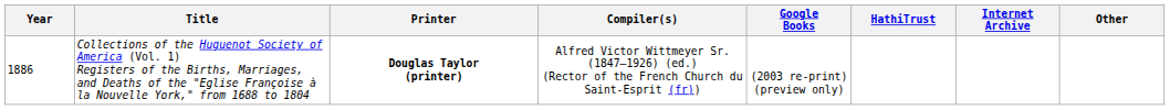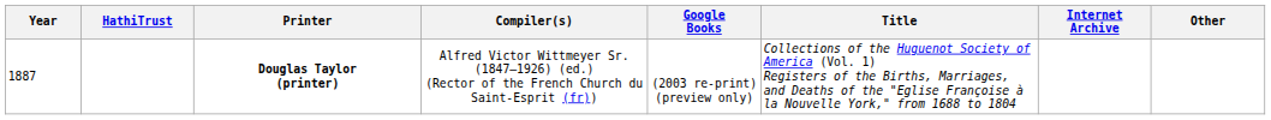columns swapped: Title <-> HathiTrust
row 2 | Year: 1886 -> 1887
